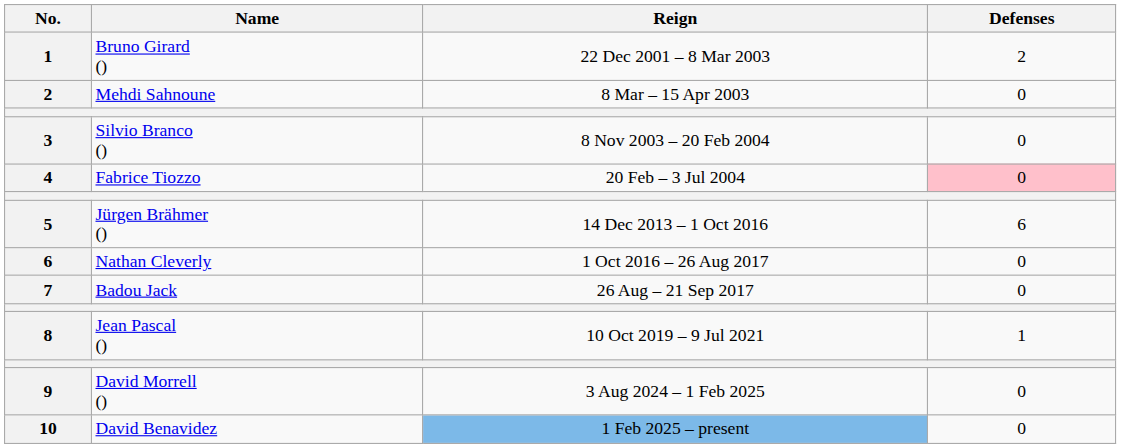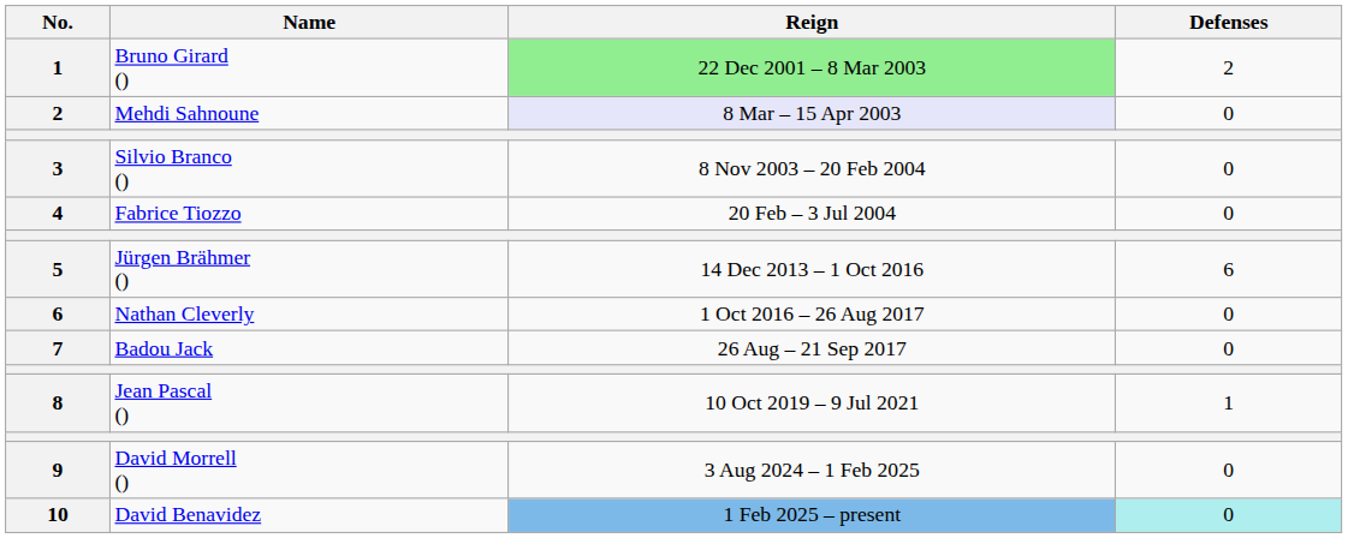Bruno Girard () | Reign: no background -> lightgreen background
Mehdi Sahnoune | Reign: no background -> lavender background
Fabrice Tiozzo | Defenses: pink background -> no background
David Benavidez | Defenses: no background -> paleturquoise background
